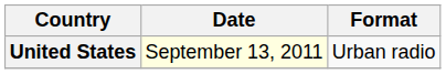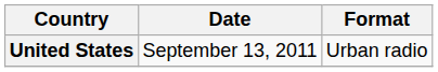United States | Date: lightyellow background -> no background
